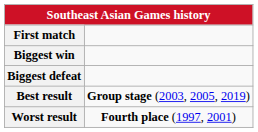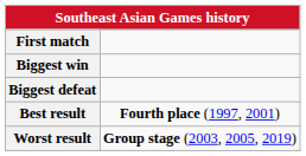Best result | column 2: Group stage (2003, 2005, 2019) -> Fourth place (1997, 2001)
Worst result | column 2: Fourth place (1997, 2001) -> Group stage (2003, 2005, 2019)
